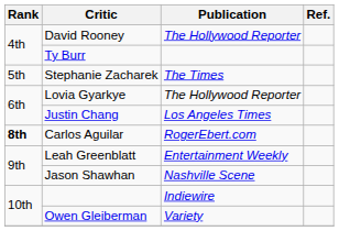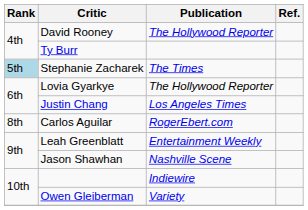Stephanie Zacharek | Rank: no background -> lightblue background
Carlos Aguilar | Rank: bold -> normal
